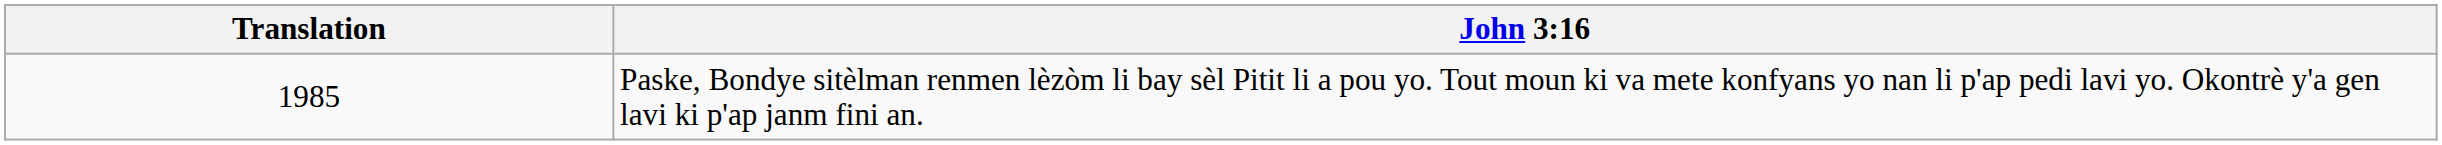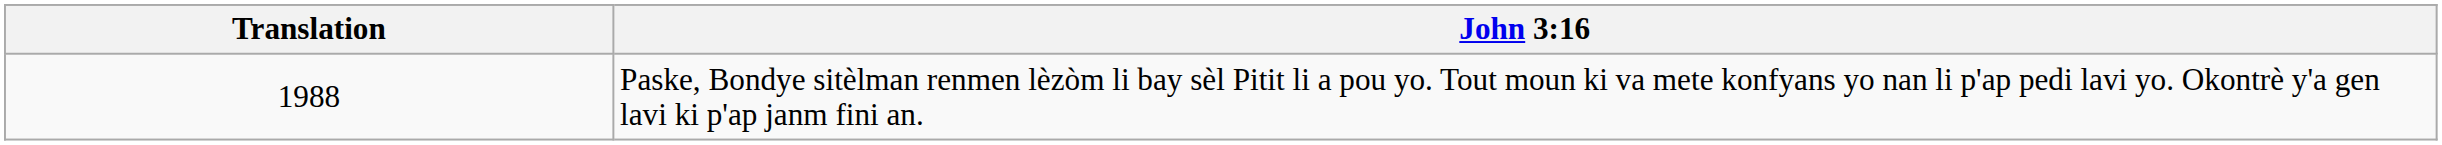row 2 | Translation: 1985 -> 1988
